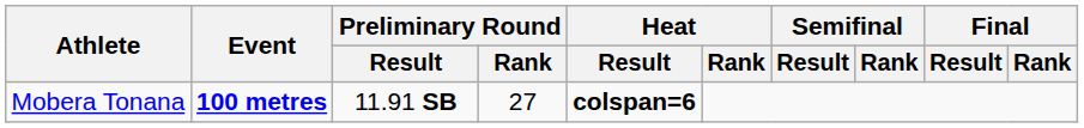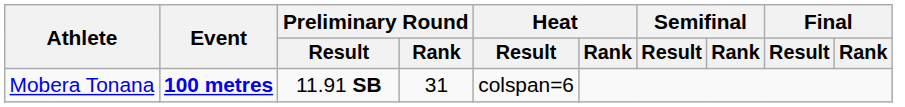Mobera Tonana | Preliminary Round / Rank: 27 -> 31
Mobera Tonana | Heat / Result: bold -> normal
